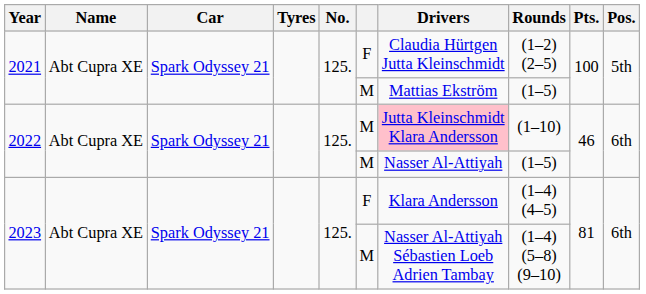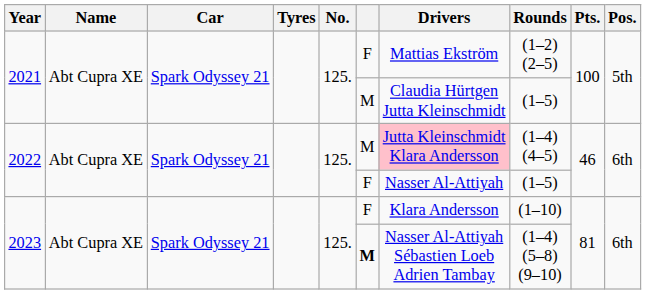row 2 | Drivers: Claudia Hürtgen Jutta Kleinschmidt -> Mattias Ekström
row 3 | Drivers: Mattias Ekström -> Claudia Hürtgen Jutta Kleinschmidt
row 4 | Rounds: (1–10) -> (1–4) (4–5)
row 5 | column 6: M -> F
row 6 | Rounds: (1–4) (4–5) -> (1–10)
row 7 | column 6: normal -> bold
